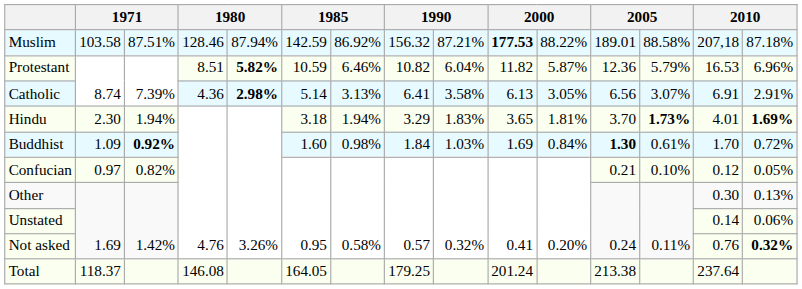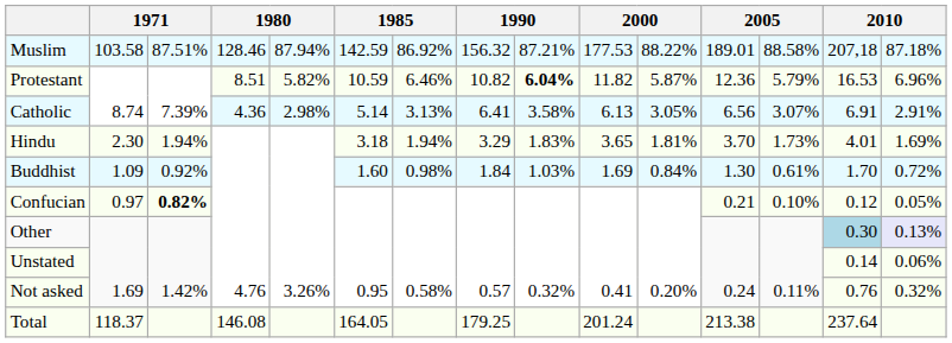Muslim | column 10: bold -> normal
Protestant | column 5: bold -> normal
Protestant | column 9: normal -> bold
Catholic | column 5: bold -> normal
Hindu | column 13: bold -> normal
Hindu | column 15: bold -> normal
Buddhist | column 3: bold -> normal
Buddhist | column 12: bold -> normal
Confucian | column 3: normal -> bold
Other | column 14: no background -> lightblue background
Other | column 15: no background -> lavender background
Not asked | column 15: bold -> normal
